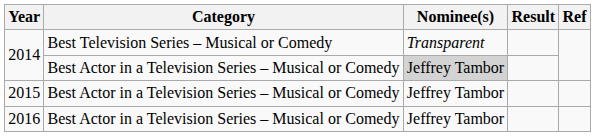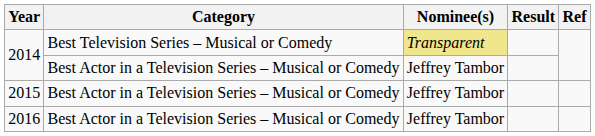2014 / Best Television Series – Musical or Comedy | Nominee(s): no background -> khaki background
2014 / Best Actor in a Television Series – Musical or Comedy | Nominee(s): lightgrey background -> no background
